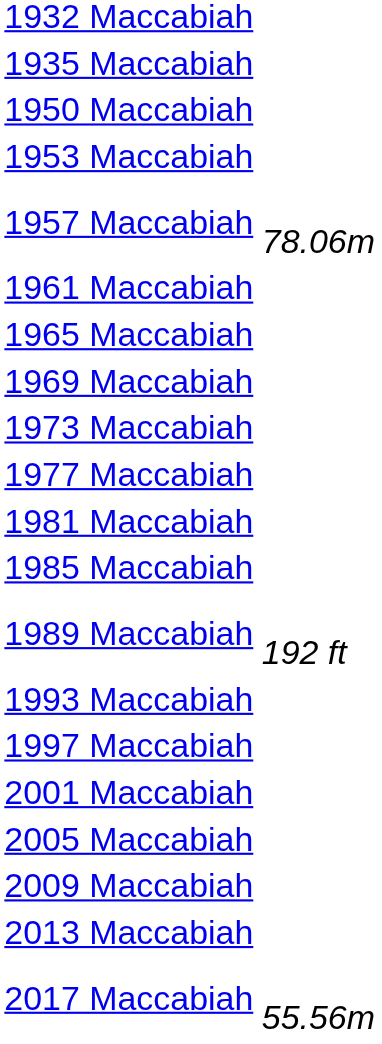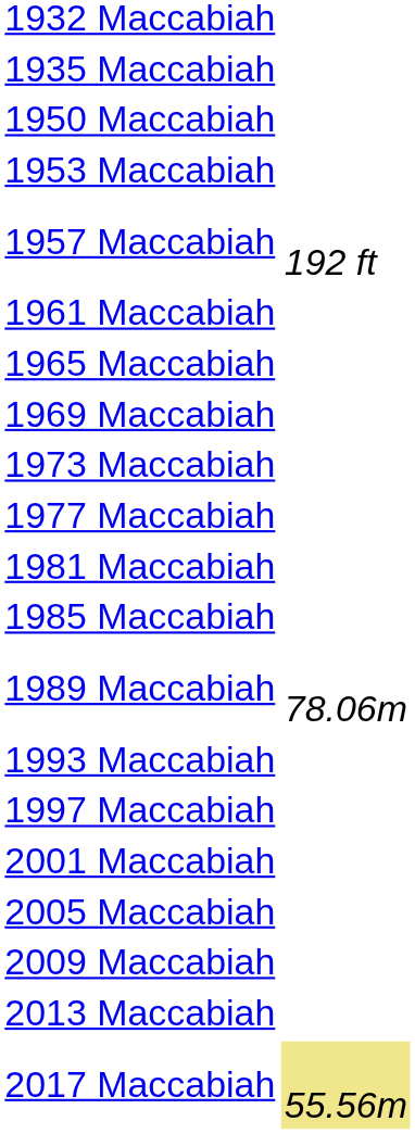1957 Maccabiah | column 2: 78.06m -> 192 ft
1989 Maccabiah | column 2: 192 ft -> 78.06m
2017 Maccabiah | column 2: no background -> khaki background
